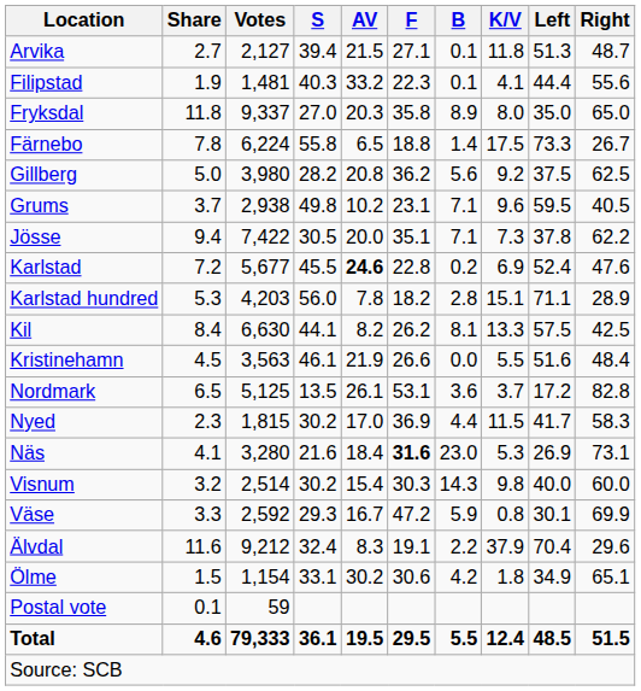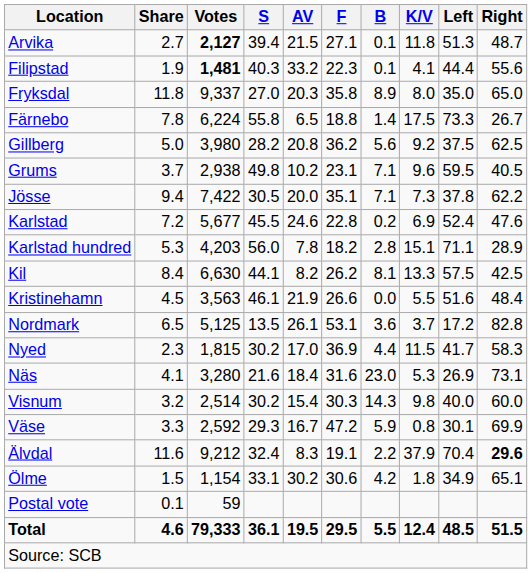Arvika | Votes: normal -> bold
Filipstad | Votes: normal -> bold
Karlstad | AV: bold -> normal
Näs | F: bold -> normal
Älvdal | Right: normal -> bold
